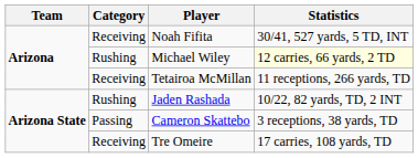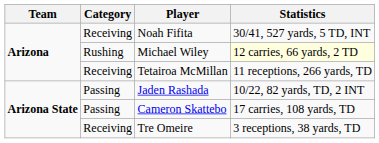Jaden Rashada | Category: Rushing -> Passing
Cameron Skattebo | Statistics: 3 receptions, 38 yards, TD -> 17 carries, 108 yards, TD
Tre Omeire | Statistics: 17 carries, 108 yards, TD -> 3 receptions, 38 yards, TD
